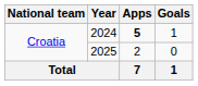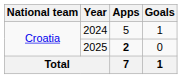2024 | Apps: bold -> normal
2025 | Apps: normal -> bold
